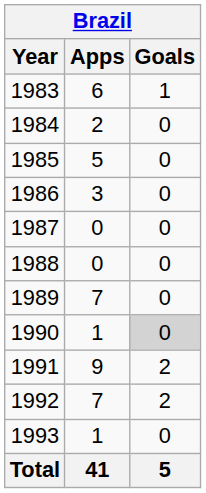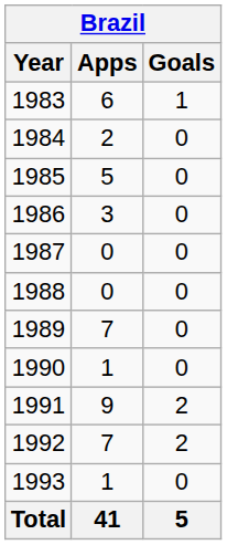1990 | Goals: lightgrey background -> no background
